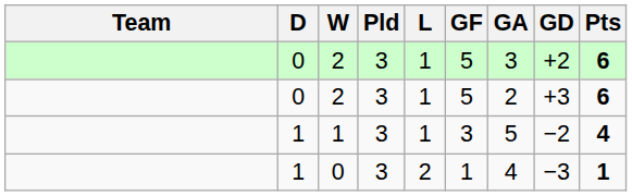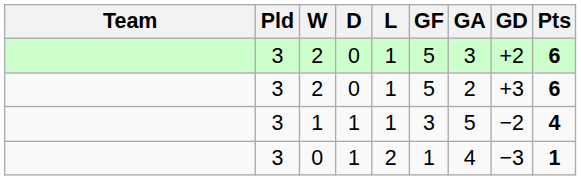columns swapped: Pld <-> D
